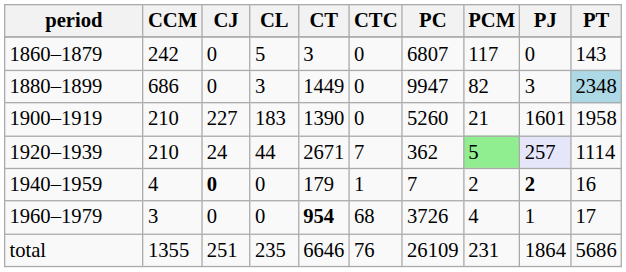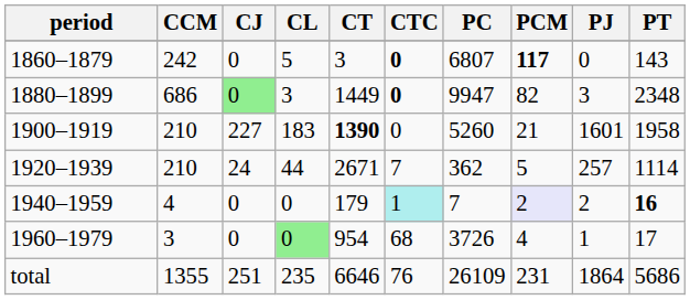1860–1879 | CTC: normal -> bold
1860–1879 | PCM: normal -> bold
1880–1899 | CJ: no background -> lightgreen background
1880–1899 | CTC: normal -> bold
1880–1899 | PT: lightblue background -> no background
1900–1919 | CT: normal -> bold
1920–1939 | PCM: lightgreen background -> no background
1920–1939 | PJ: lavender background -> no background
1940–1959 | CJ: bold -> normal
1940–1959 | CTC: no background -> paleturquoise background
1940–1959 | PCM: no background -> lavender background
1940–1959 | PJ: bold -> normal
1940–1959 | PT: normal -> bold
1960–1979 | CL: no background -> lightgreen background
1960–1979 | CT: bold -> normal
